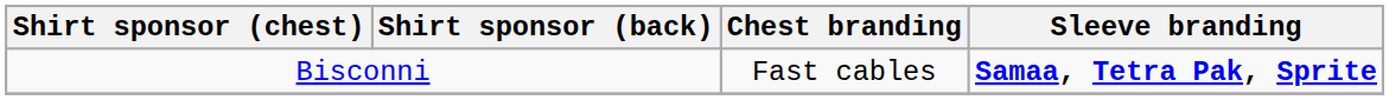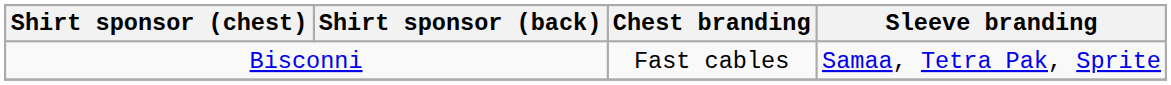Bisconni | Sleeve branding: bold -> normal
